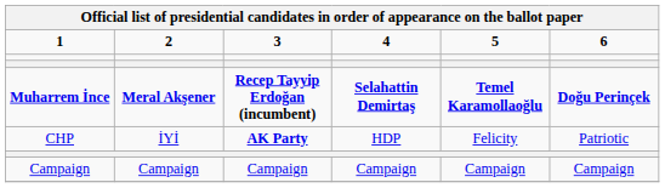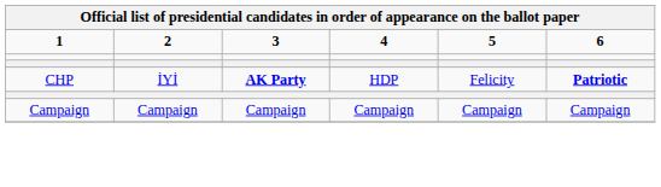- row: Muharrem İnce | Meral Akşener | Recep Tayyip Erdoğan (incumbent) | Selahattin Demirtaş | Temel Karamollaoğlu | Doğu Perinçek
CHP | 6: normal -> bold
